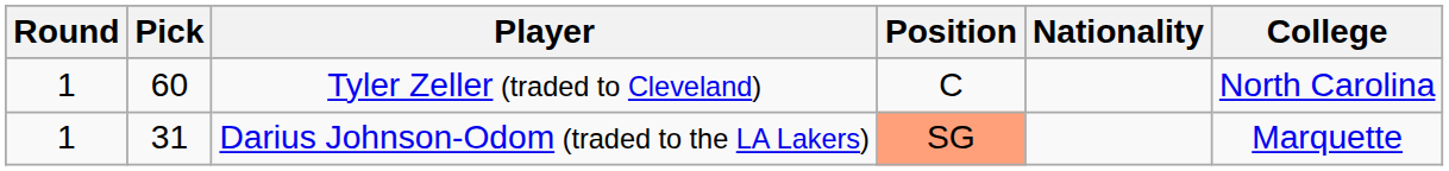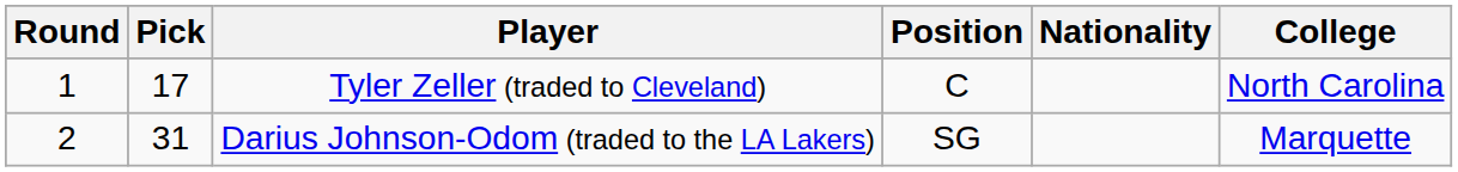Tyler Zeller (traded to Cleveland) | Pick: 60 -> 17
Darius Johnson-Odom (traded to the LA Lakers) | Round: 1 -> 2
Darius Johnson-Odom (traded to the LA Lakers) | Position: lightsalmon background -> no background
